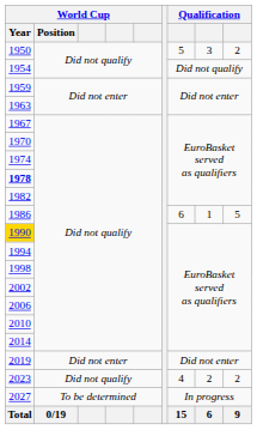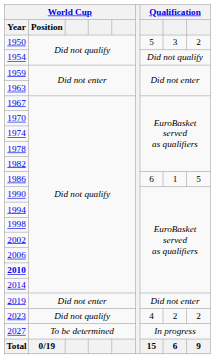1978 | World Cup / Year: bold -> normal
1990 | World Cup / Year: gold background -> no background
2010 | World Cup / Year: normal -> bold
